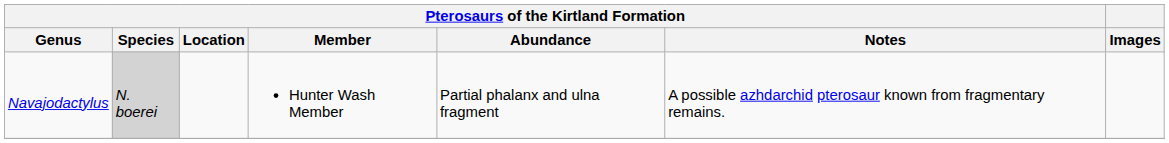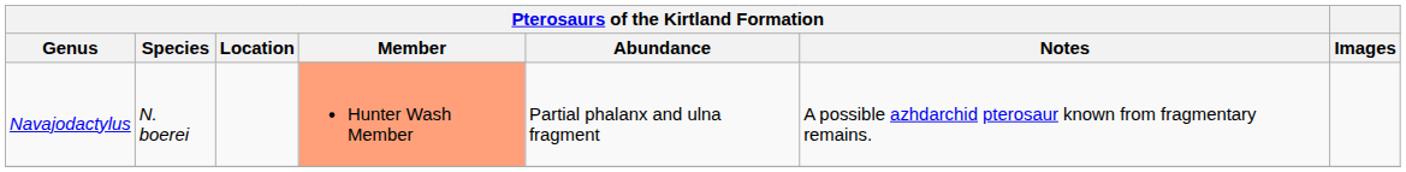Navajodactylus | Pterosaurs of the Kirtland Formation / Species: lightgrey background -> no background
Navajodactylus | Pterosaurs of the Kirtland Formation / Member: no background -> lightsalmon background
